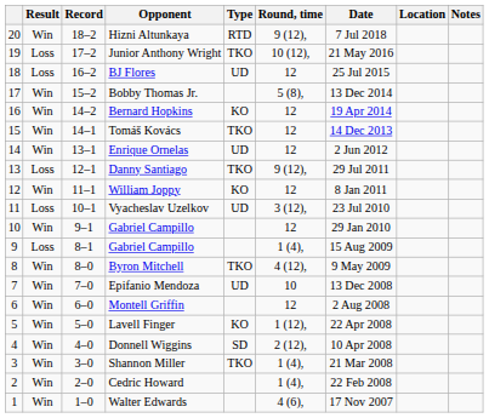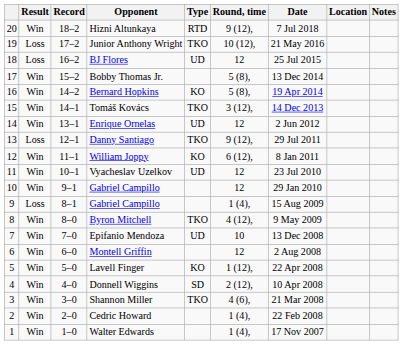Bernard Hopkins | Round, time: 12 -> 5 (8),
Tomáš Kovács | Round, time: 12 -> 3 (12),
William Joppy | Round, time: 12 -> 6 (12),
Vyacheslav Uzelkov | Result: Loss -> Win
Vyacheslav Uzelkov | Round, time: 3 (12), -> 12
Shannon Miller | Round, time: 1 (4), -> 4 (6),
Walter Edwards | Round, time: 4 (6), -> 1 (4),
